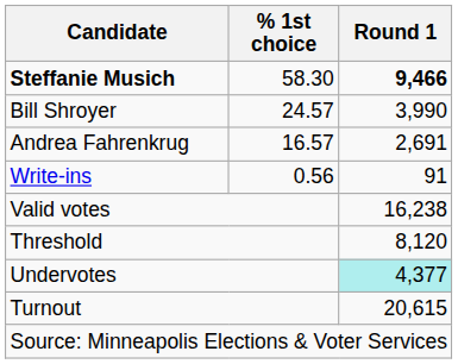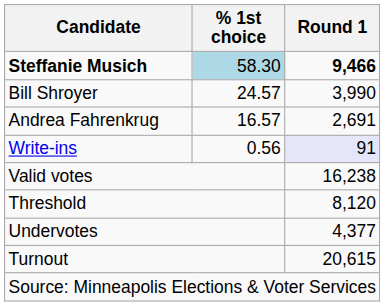Steffanie Musich | % 1st choice: no background -> lightblue background
Write-ins | Round 1: no background -> lavender background
Undervotes | Round 1: paleturquoise background -> no background
